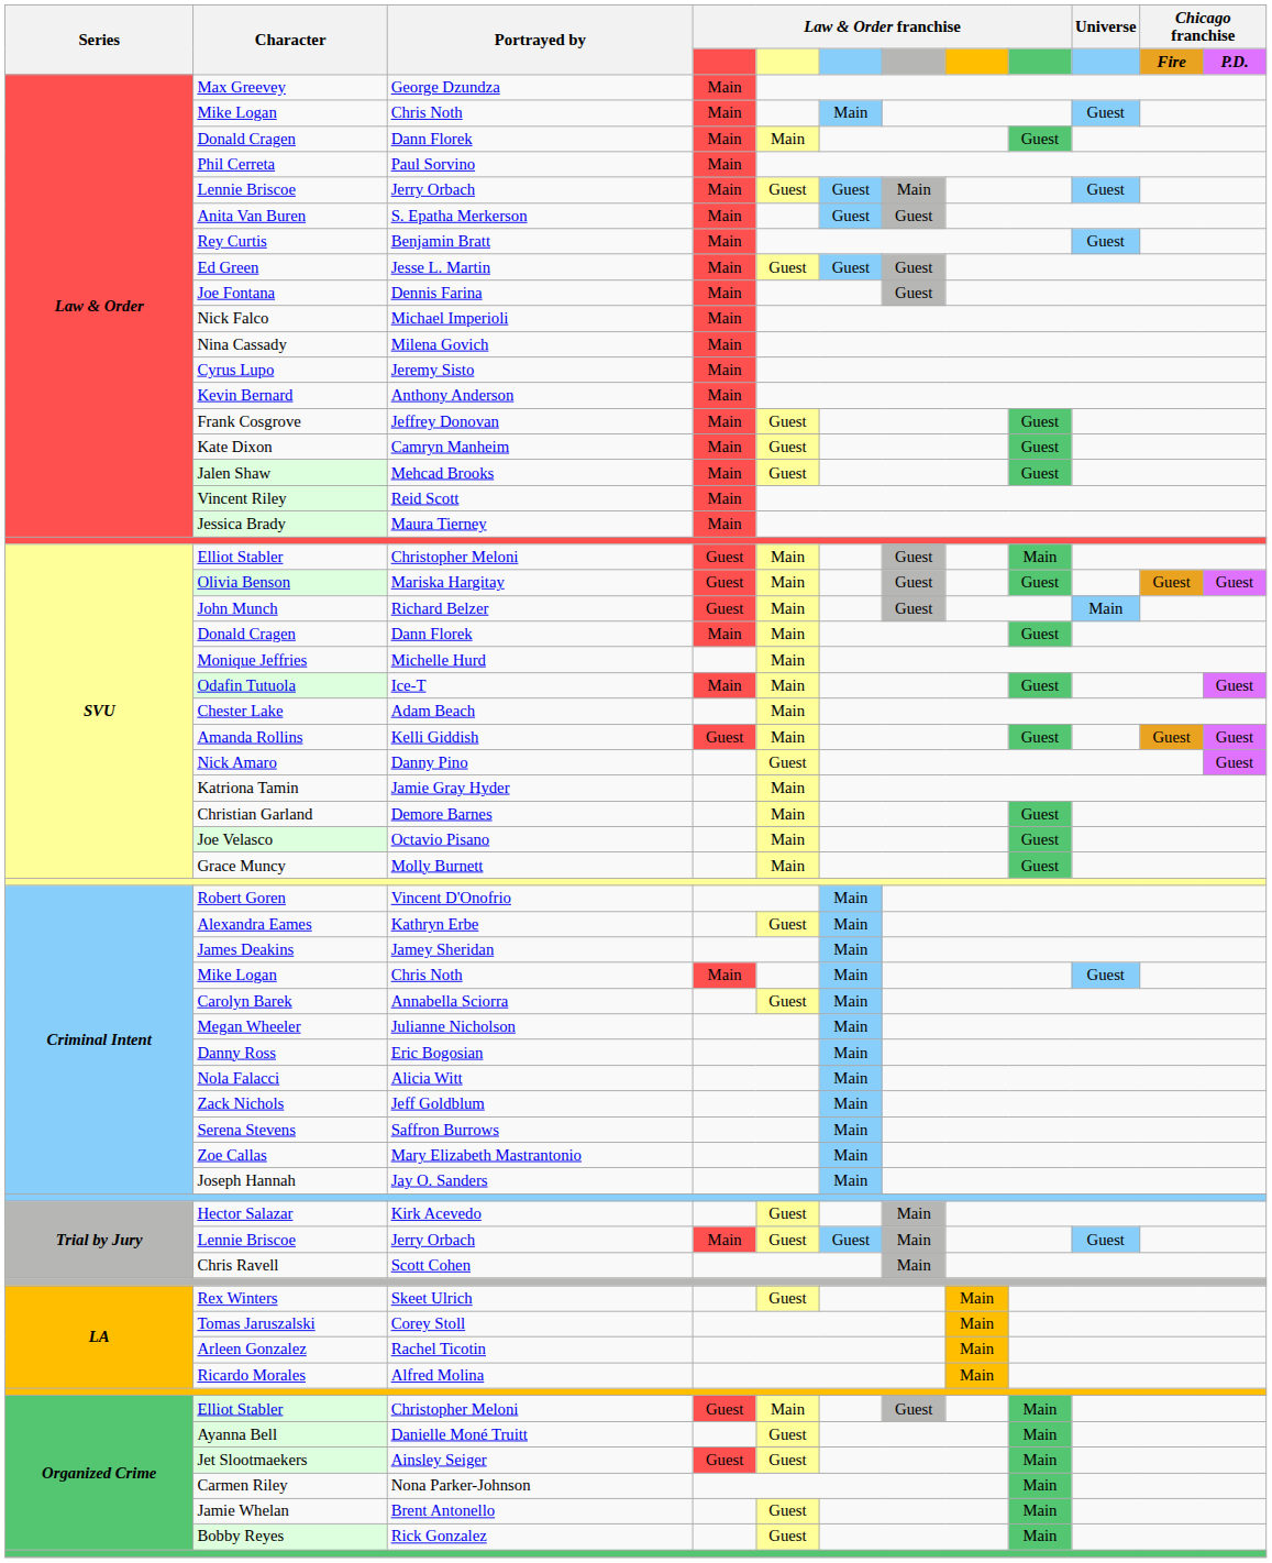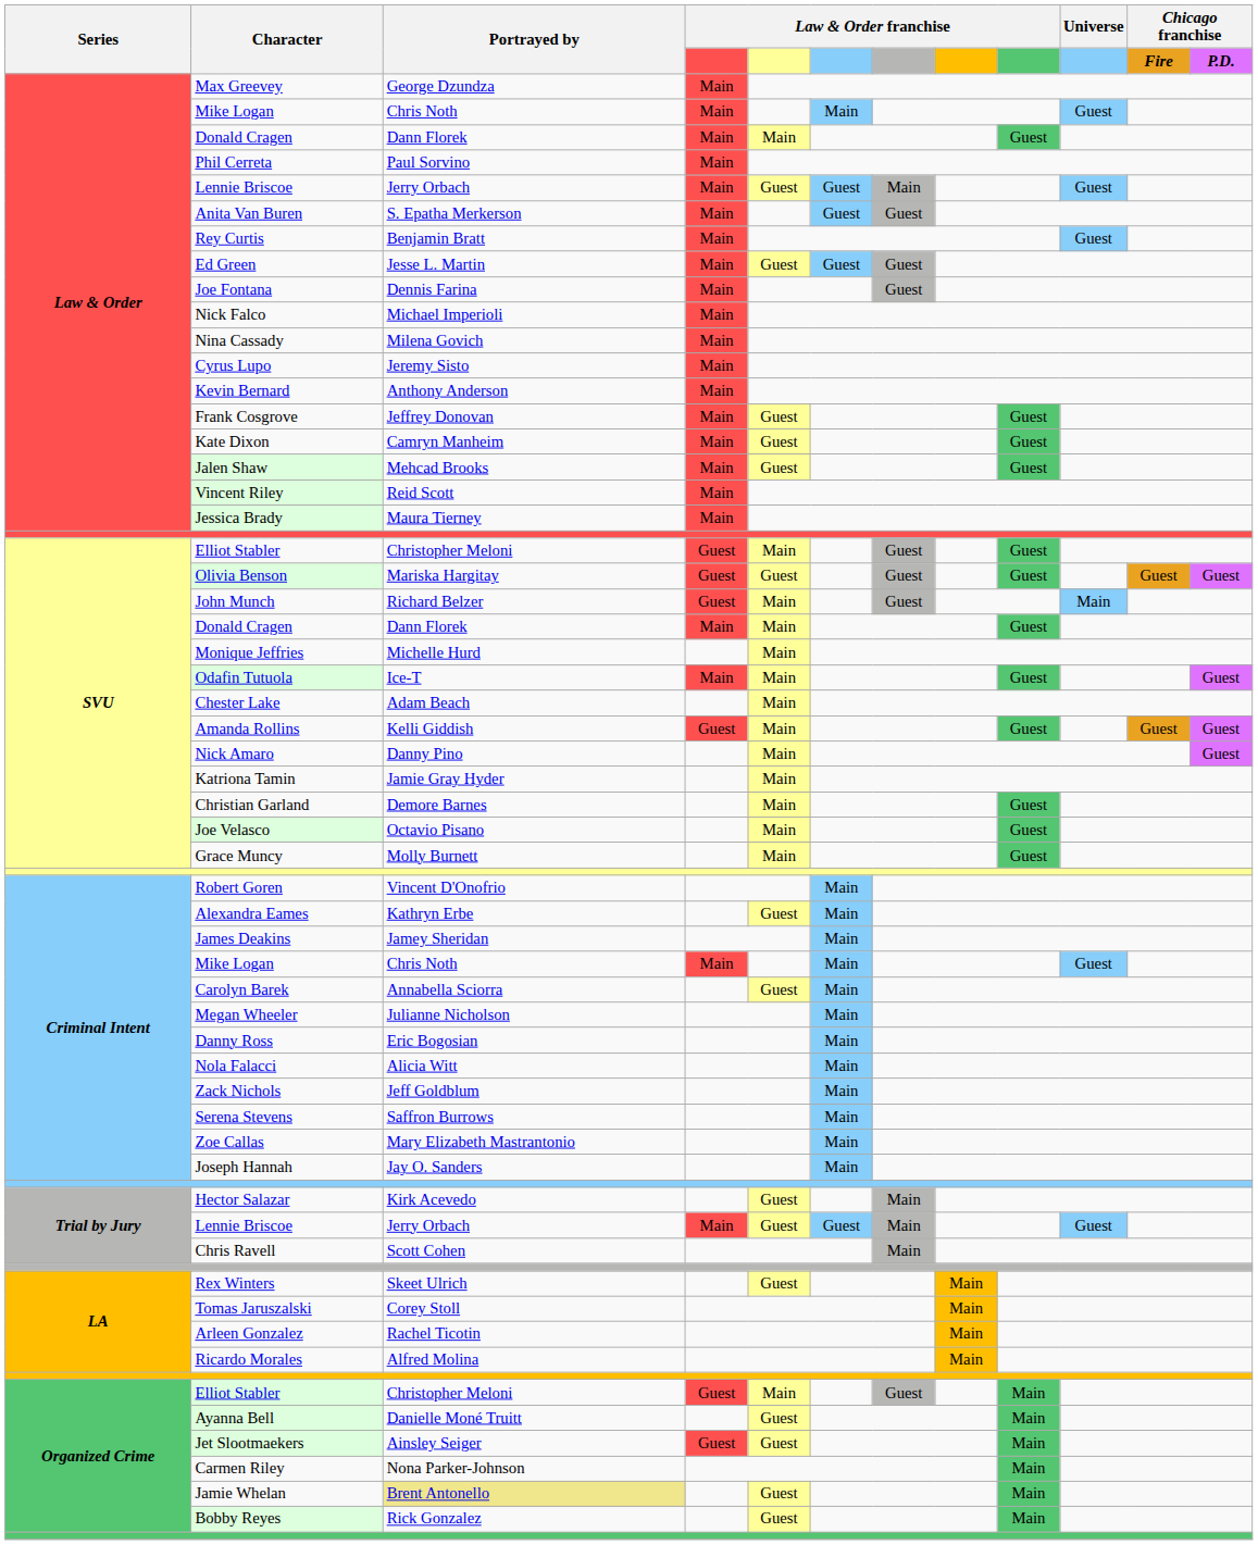SVU / Elliot Stabler | column 9: Main -> Guest
Olivia Benson | column 5: Main -> Guest
Nick Amaro | column 5: Guest -> Main
Jamie Whelan | Portrayed by: no background -> khaki background
